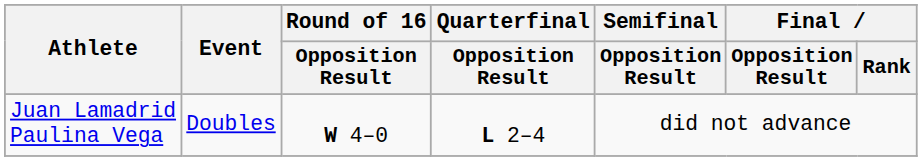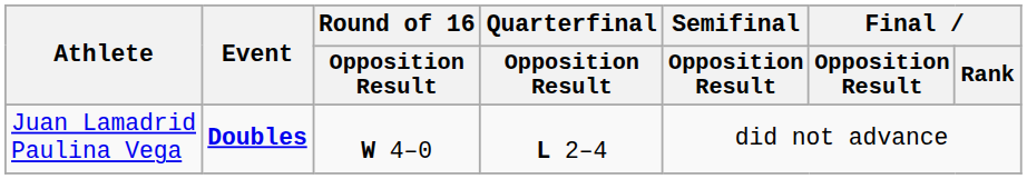Juan Lamadrid Paulina Vega | Event: normal -> bold
